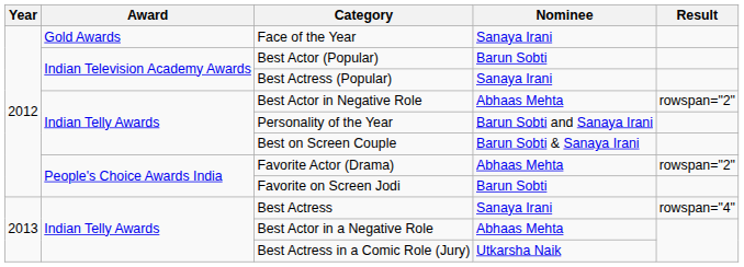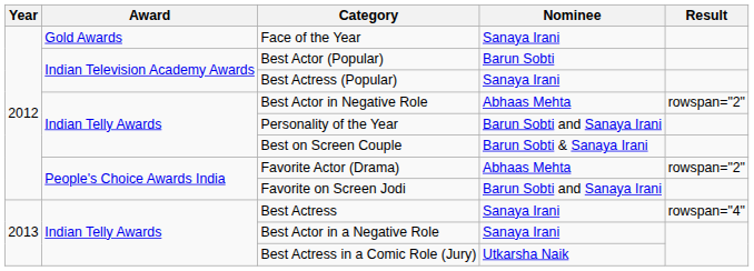Favorite on Screen Jodi | Nominee: Barun Sobti -> Barun Sobti and Sanaya Irani
Best Actor in a Negative Role | Nominee: Abhaas Mehta -> Sanaya Irani
